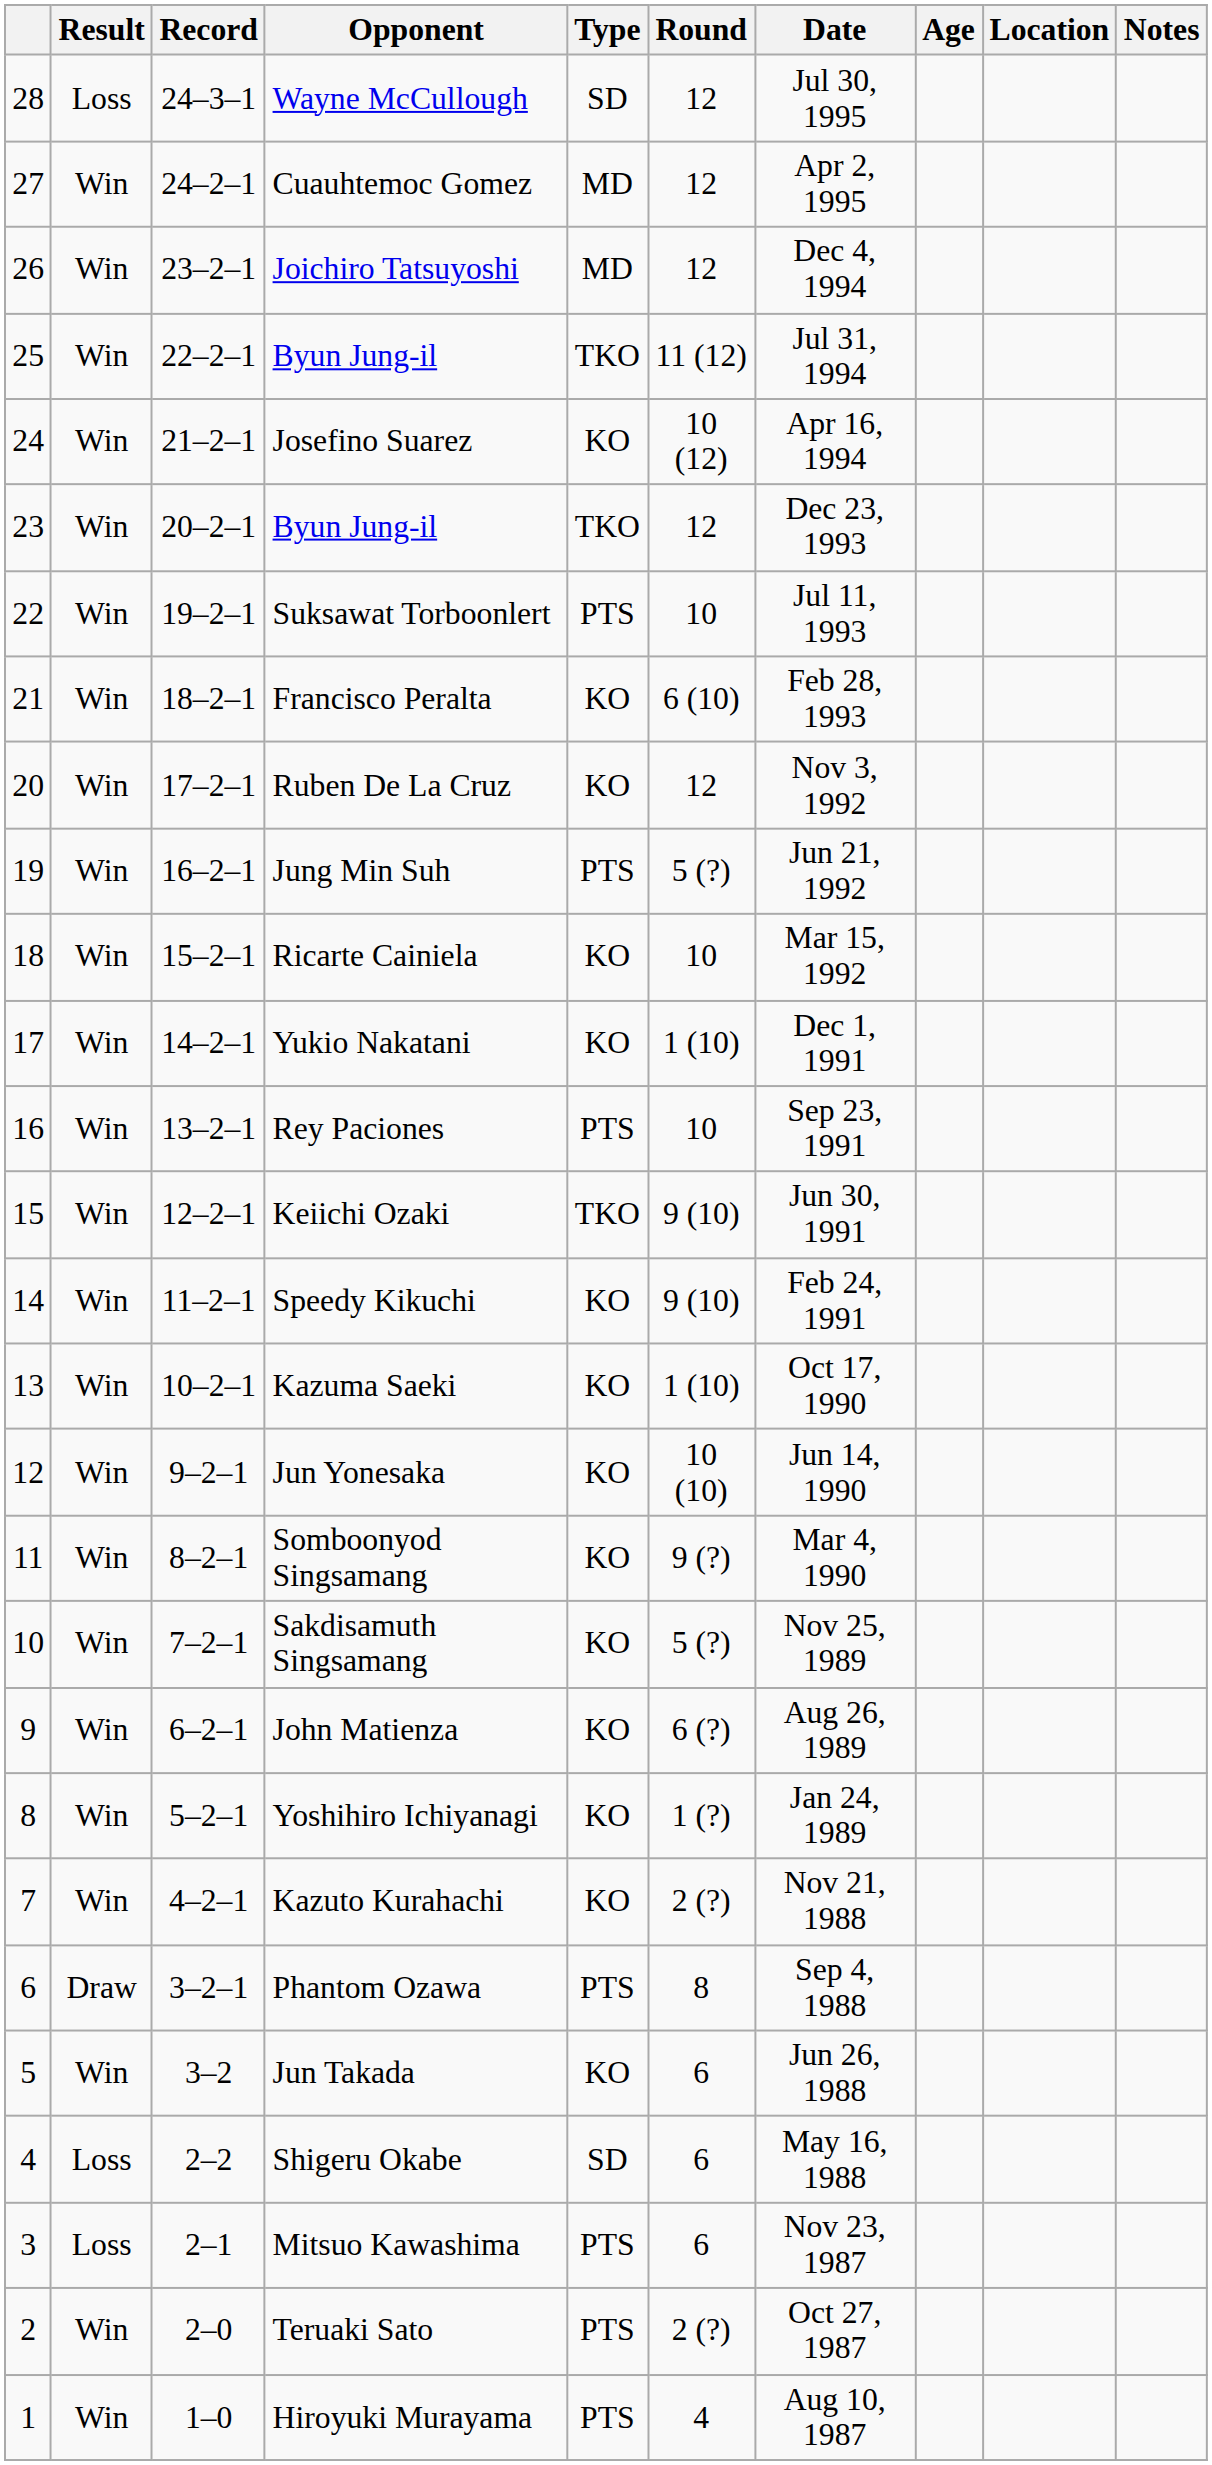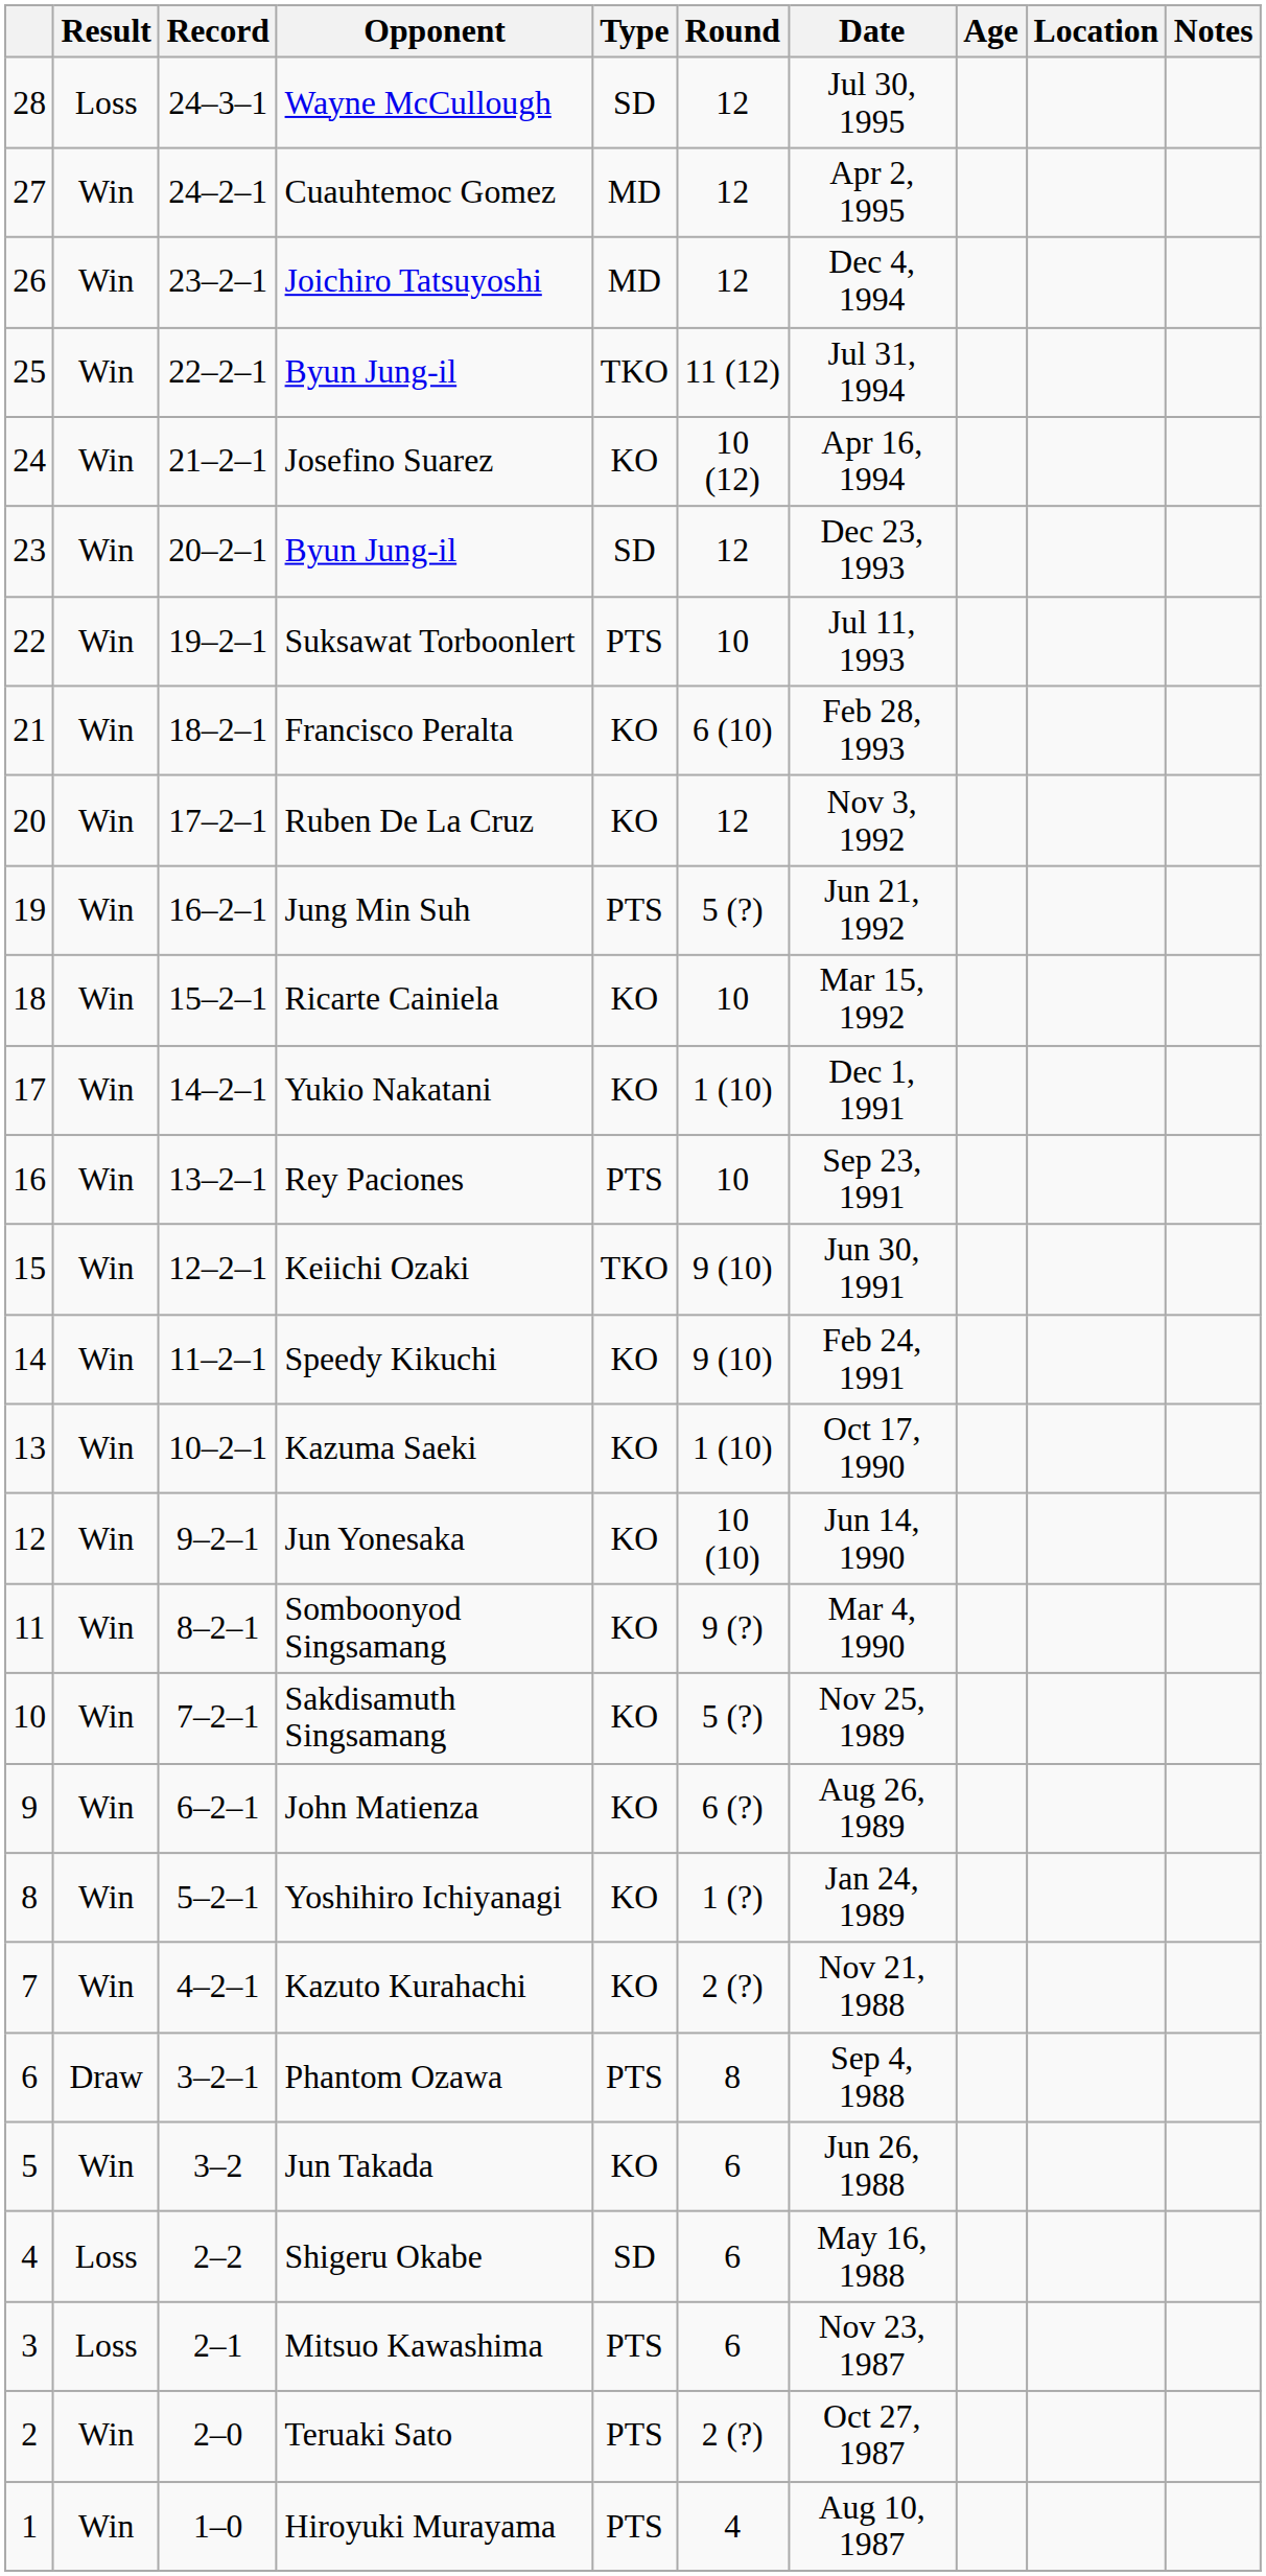23 / Byun Jung-il | Type: TKO -> SD
